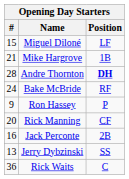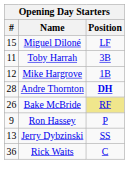+ row: 11 | Toby Harrah | 3B
Mike Hargrove | #: 21 -> 12
Bake McBride | #: 24 -> 26
Bake McBride | Position: no background -> khaki background
- row: 20 | Rick Manning | CF
- row: 16 | Jack Perconte | 2B
